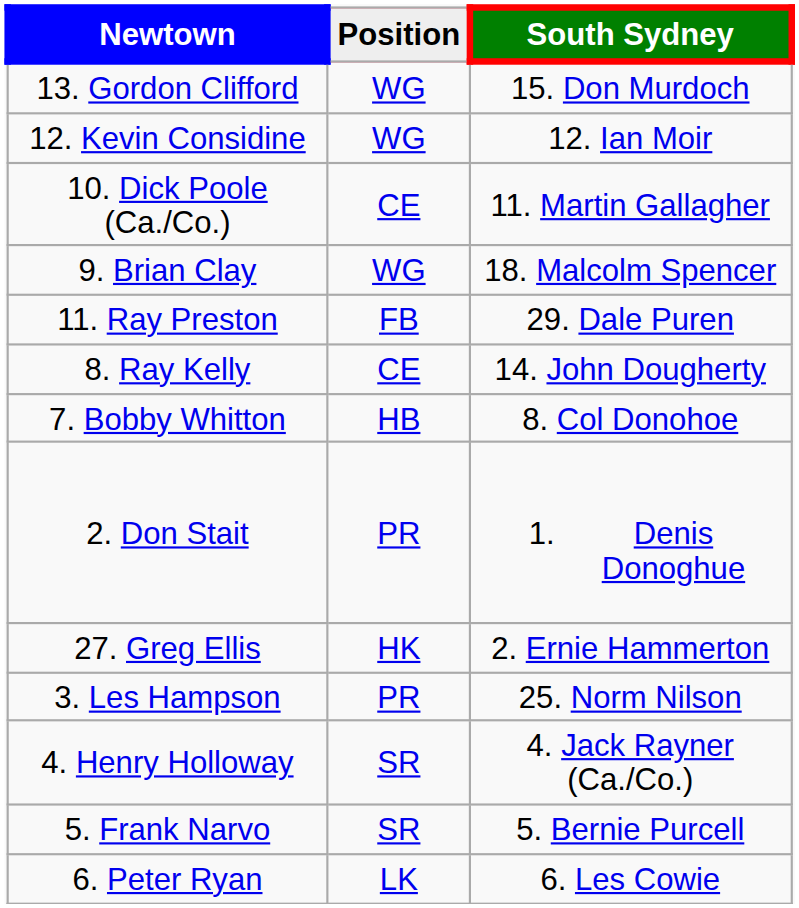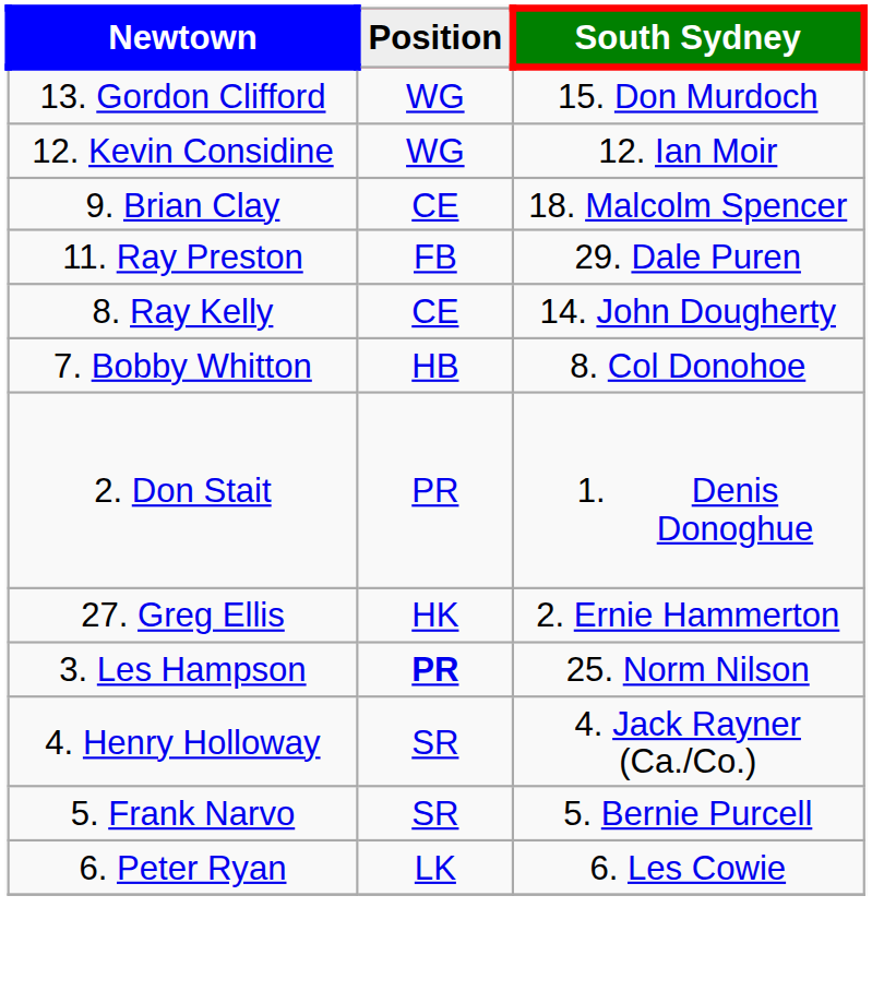- row: 10. Dick Poole (Ca./Co.) | CE | 11. Martin Gallagher
9. Brian Clay | Position: WG -> CE
3. Les Hampson | Position: normal -> bold
